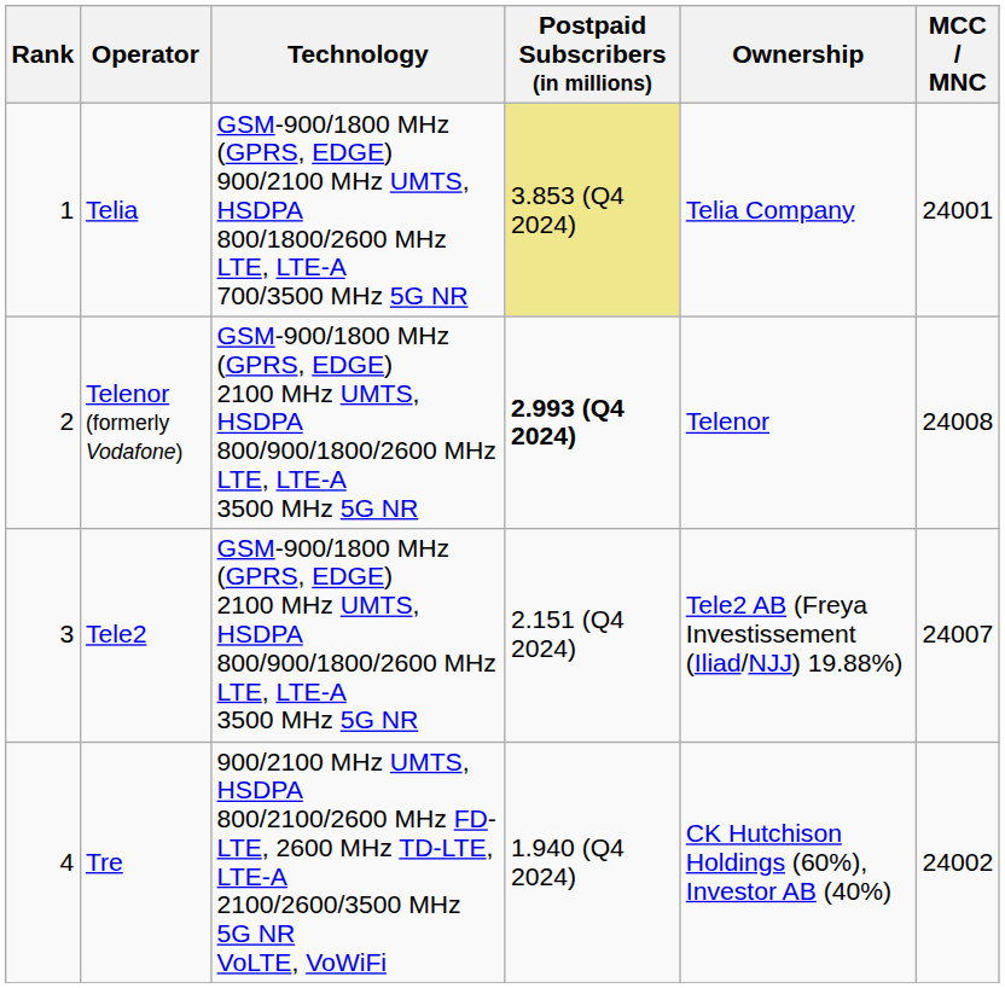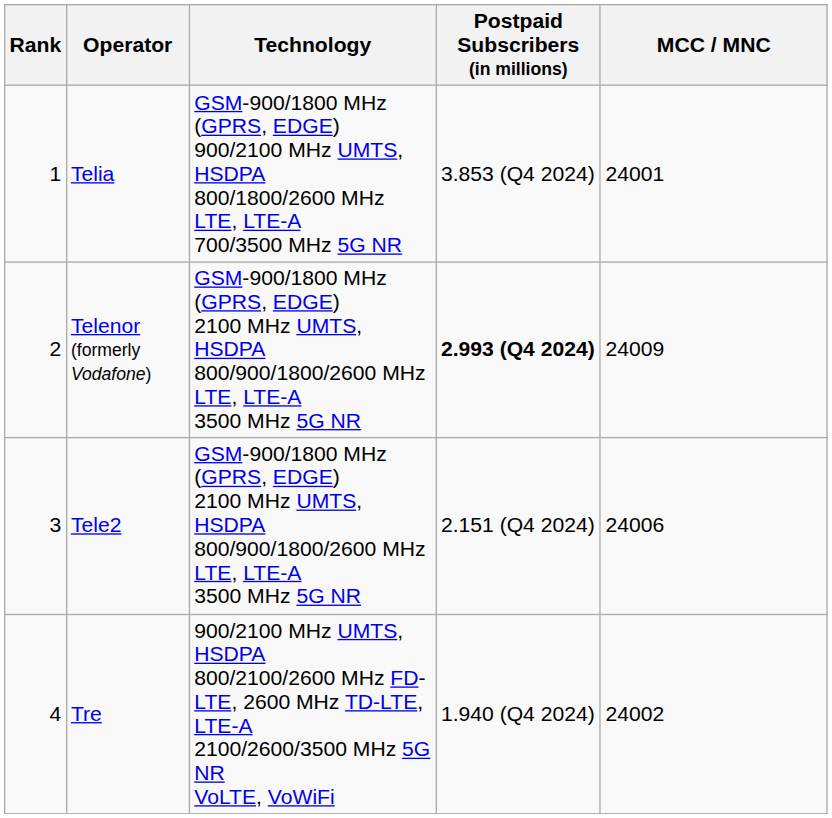- column: Ownership | Telia Company | Telenor | Tele2 AB (Freya Investissement (Iliad/NJJ) 19.88%) | CK Hutchison Holdings (60%), Investor AB (40%)
Telia | Postpaid Subscribers (in millions): khaki background -> no background
Telenor (formerly Vodafone) | MCC / MNC: 24008 -> 24009
Tele2 | MCC / MNC: 24007 -> 24006
